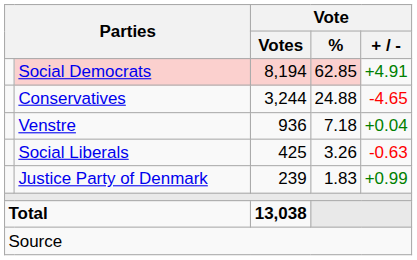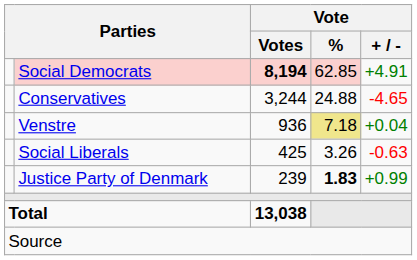Social Democrats | Vote / Votes: normal -> bold
Venstre | Vote / %: no background -> khaki background
Justice Party of Denmark | Vote / %: normal -> bold
